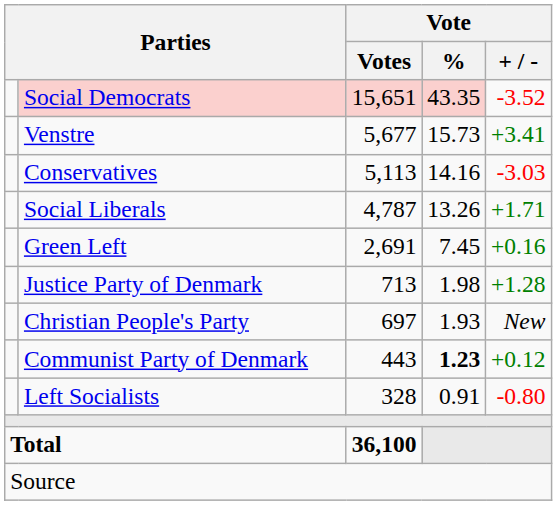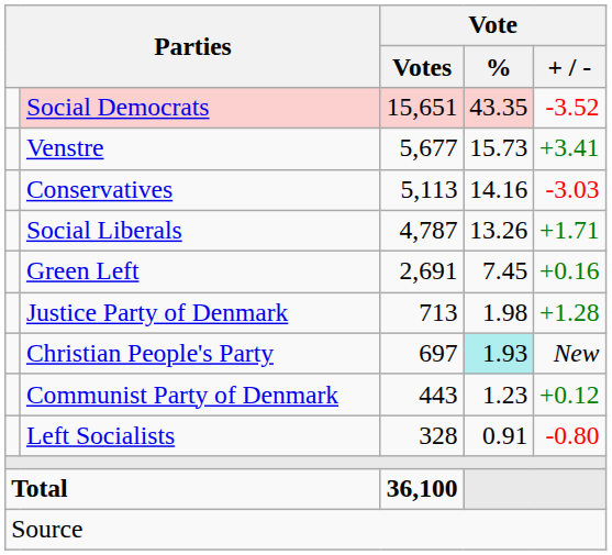Christian People's Party | Vote / %: no background -> paleturquoise background
Communist Party of Denmark | Vote / %: bold -> normal
